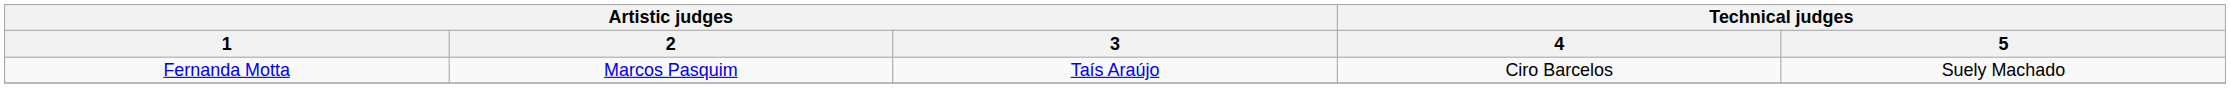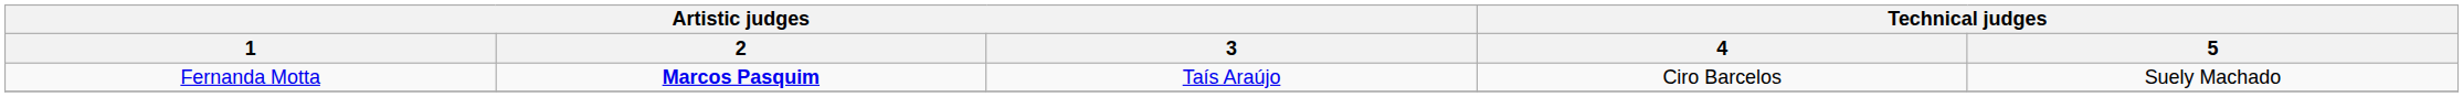Fernanda Motta | Artistic judges / 2: normal -> bold
